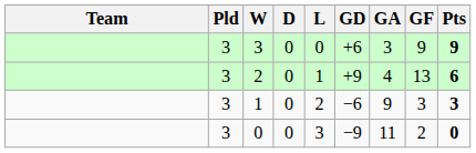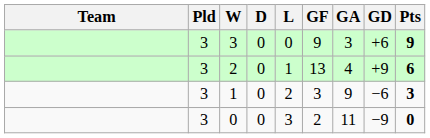columns swapped: GF <-> GD
